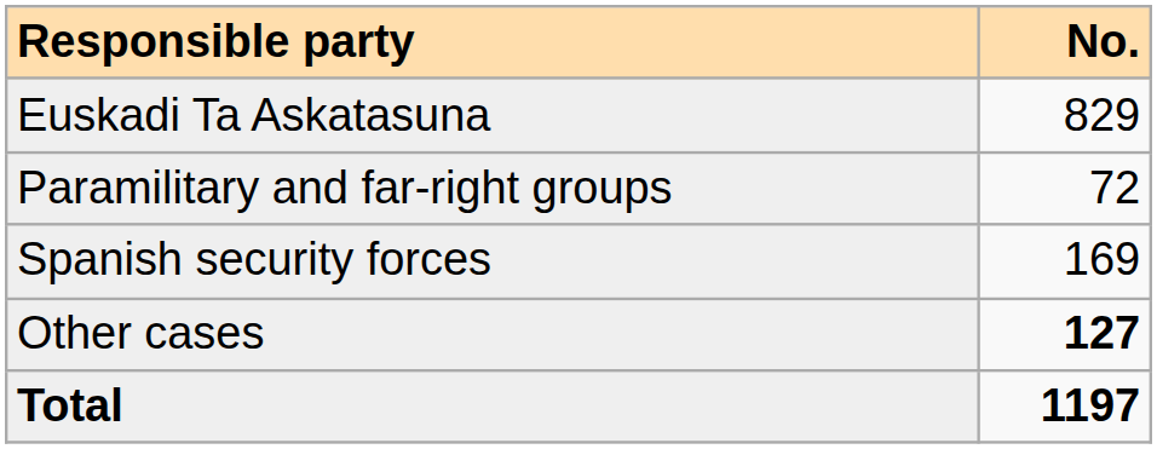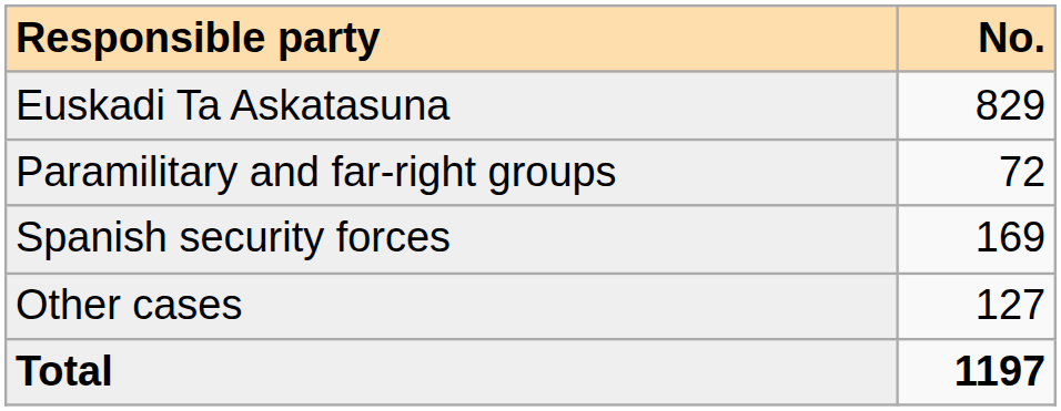Other cases | No.: bold -> normal
